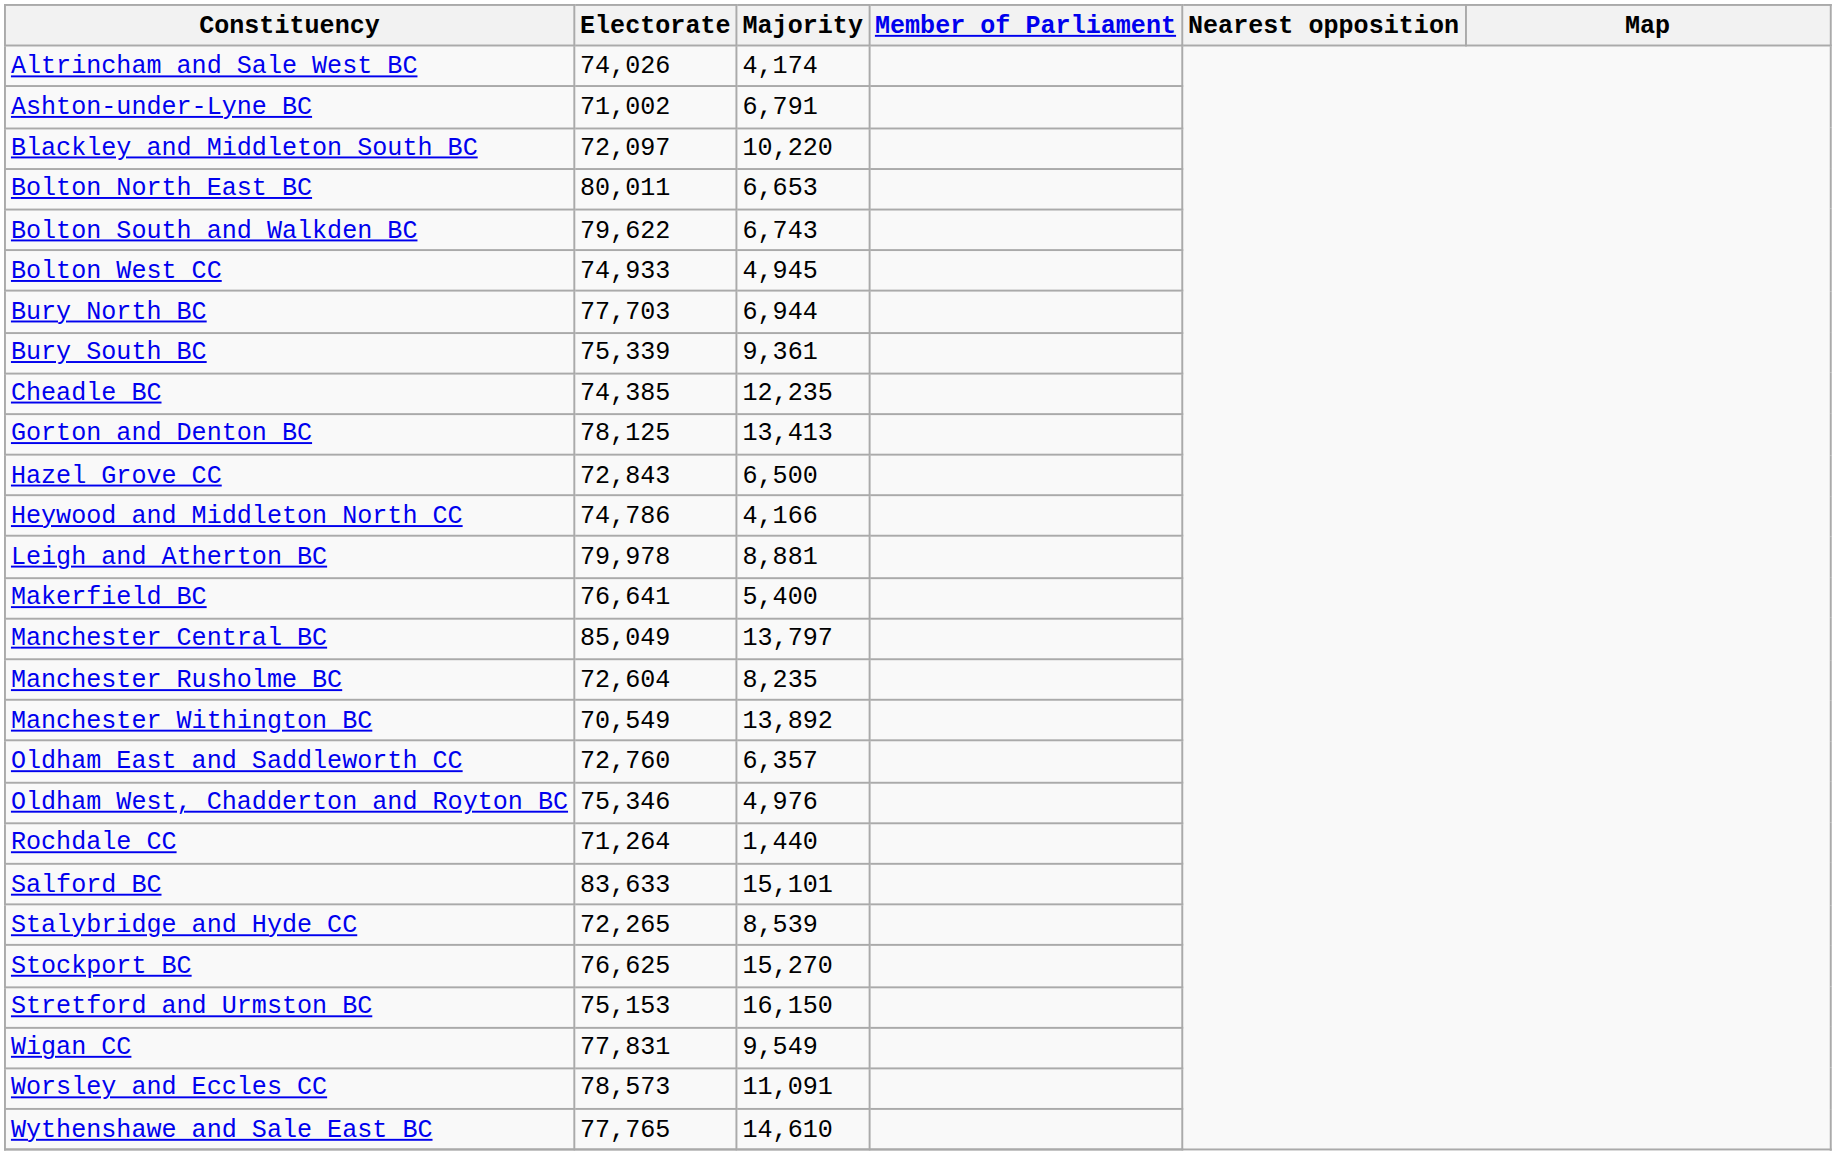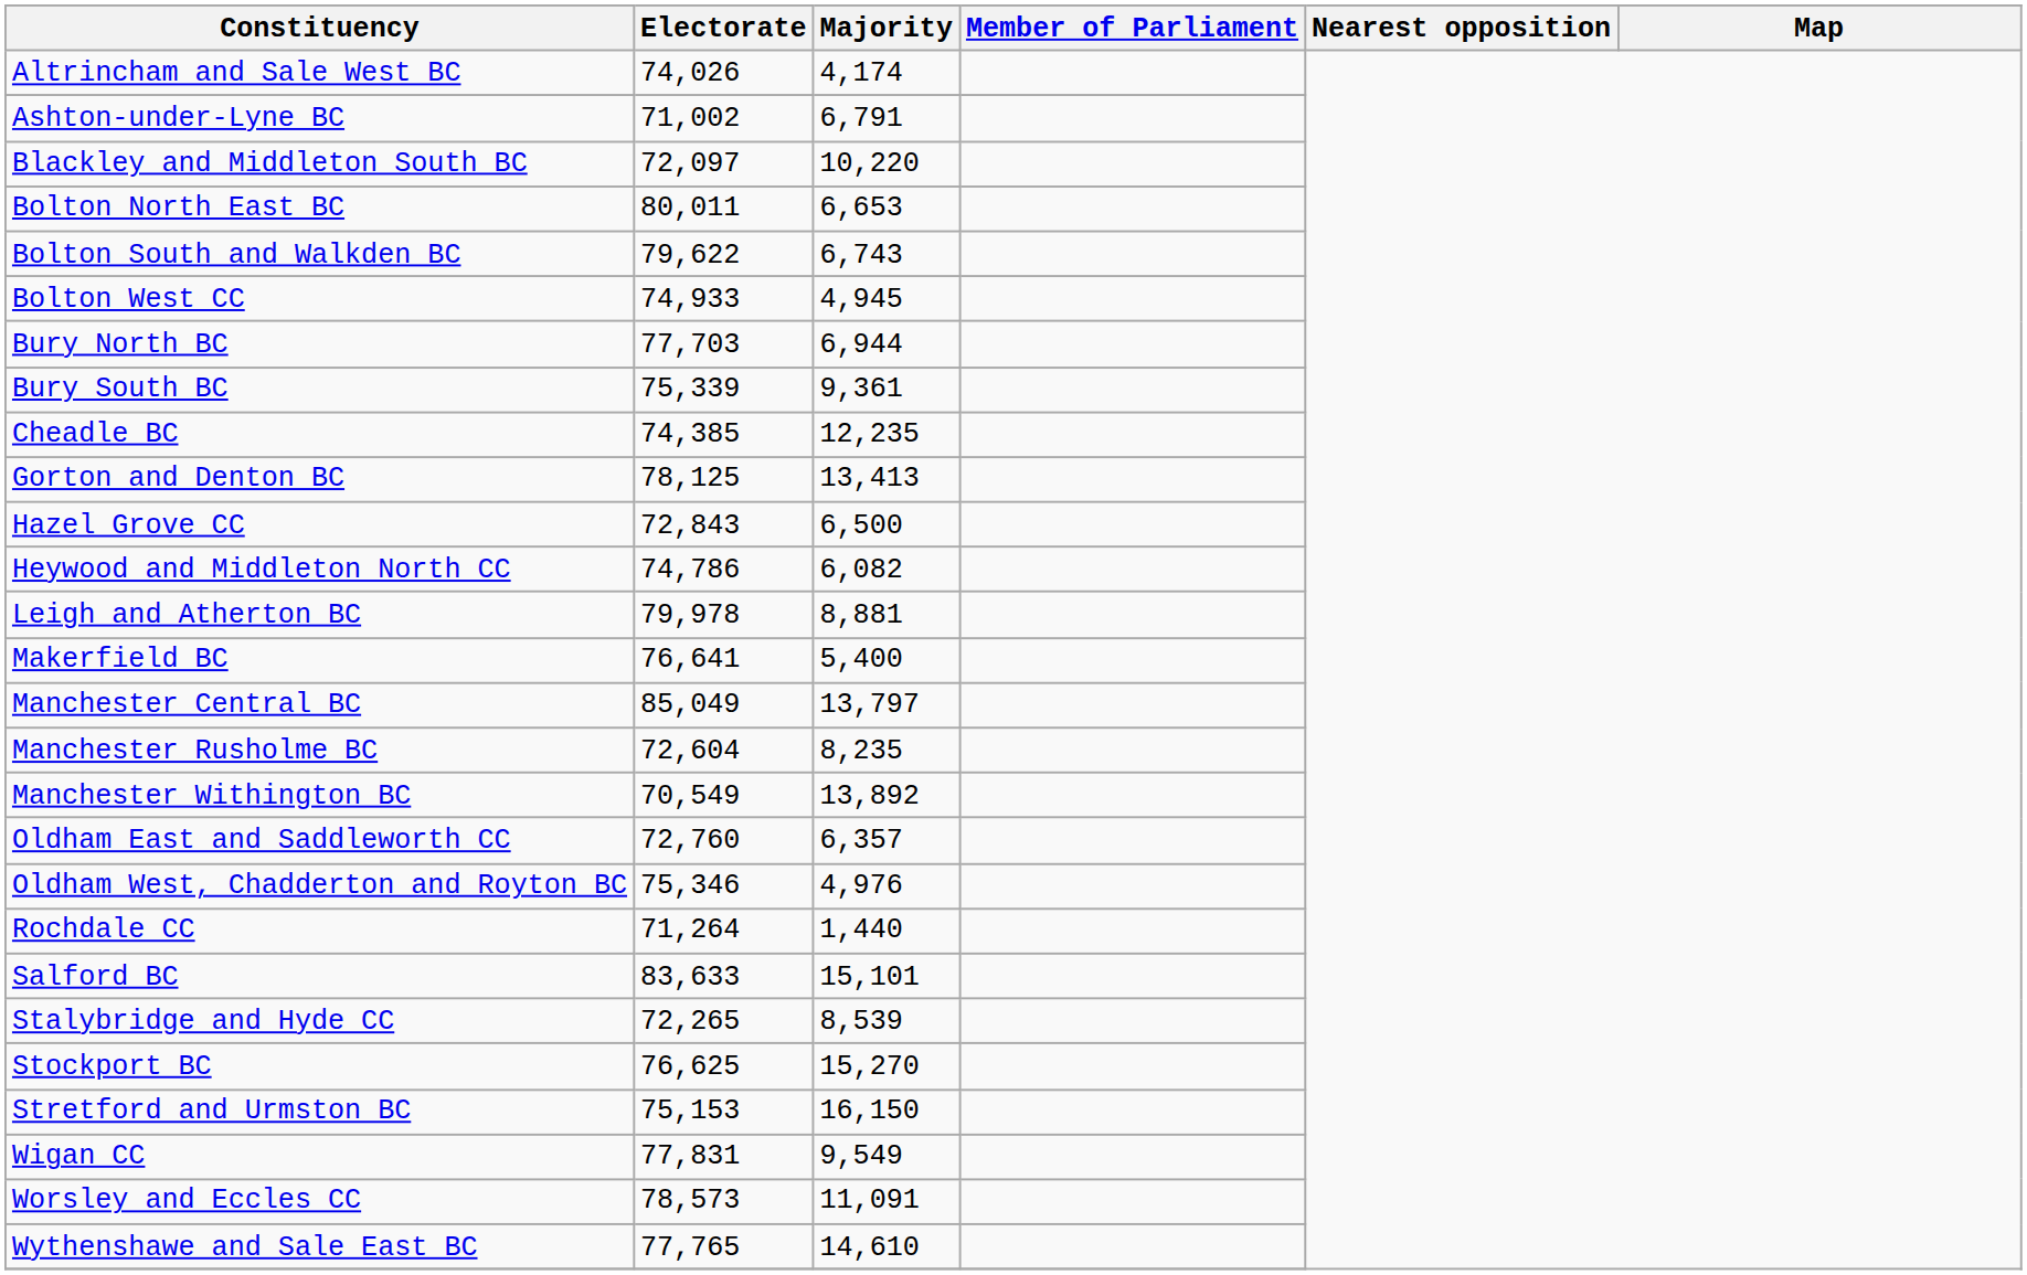Heywood and Middleton North CC | Majority: 4,166 -> 6,082
